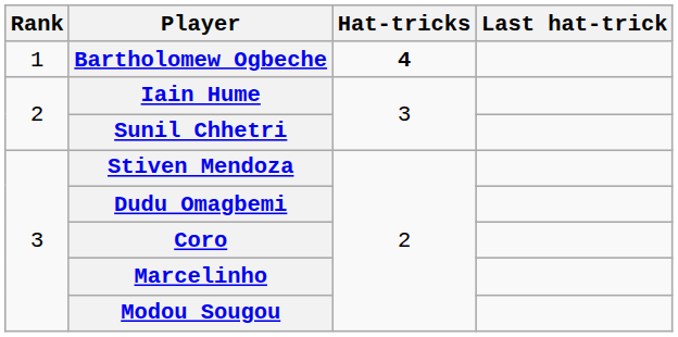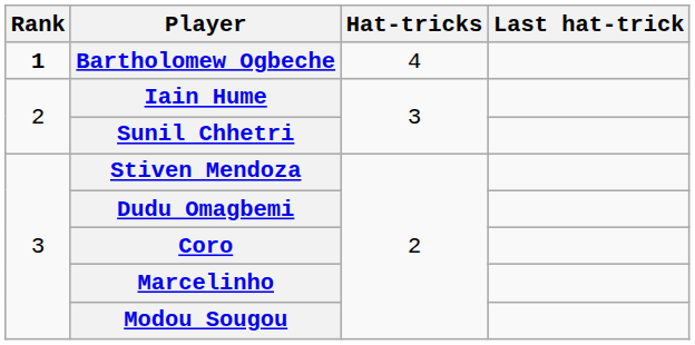Bartholomew Ogbeche | Rank: normal -> bold
Bartholomew Ogbeche | Hat-tricks: bold -> normal
